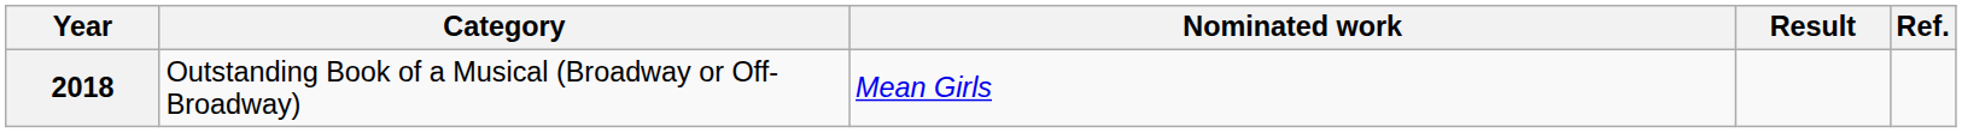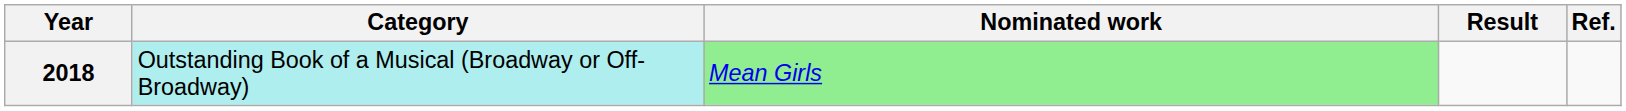row 2 | Category: no background -> paleturquoise background
row 2 | Nominated work: no background -> lightgreen background
